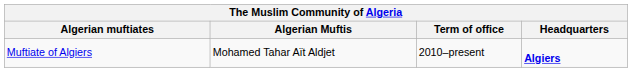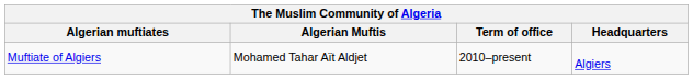Muftiate of Algiers | Headquarters: bold -> normal
